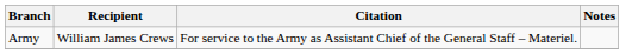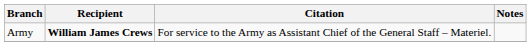Army | Recipient: normal -> bold
